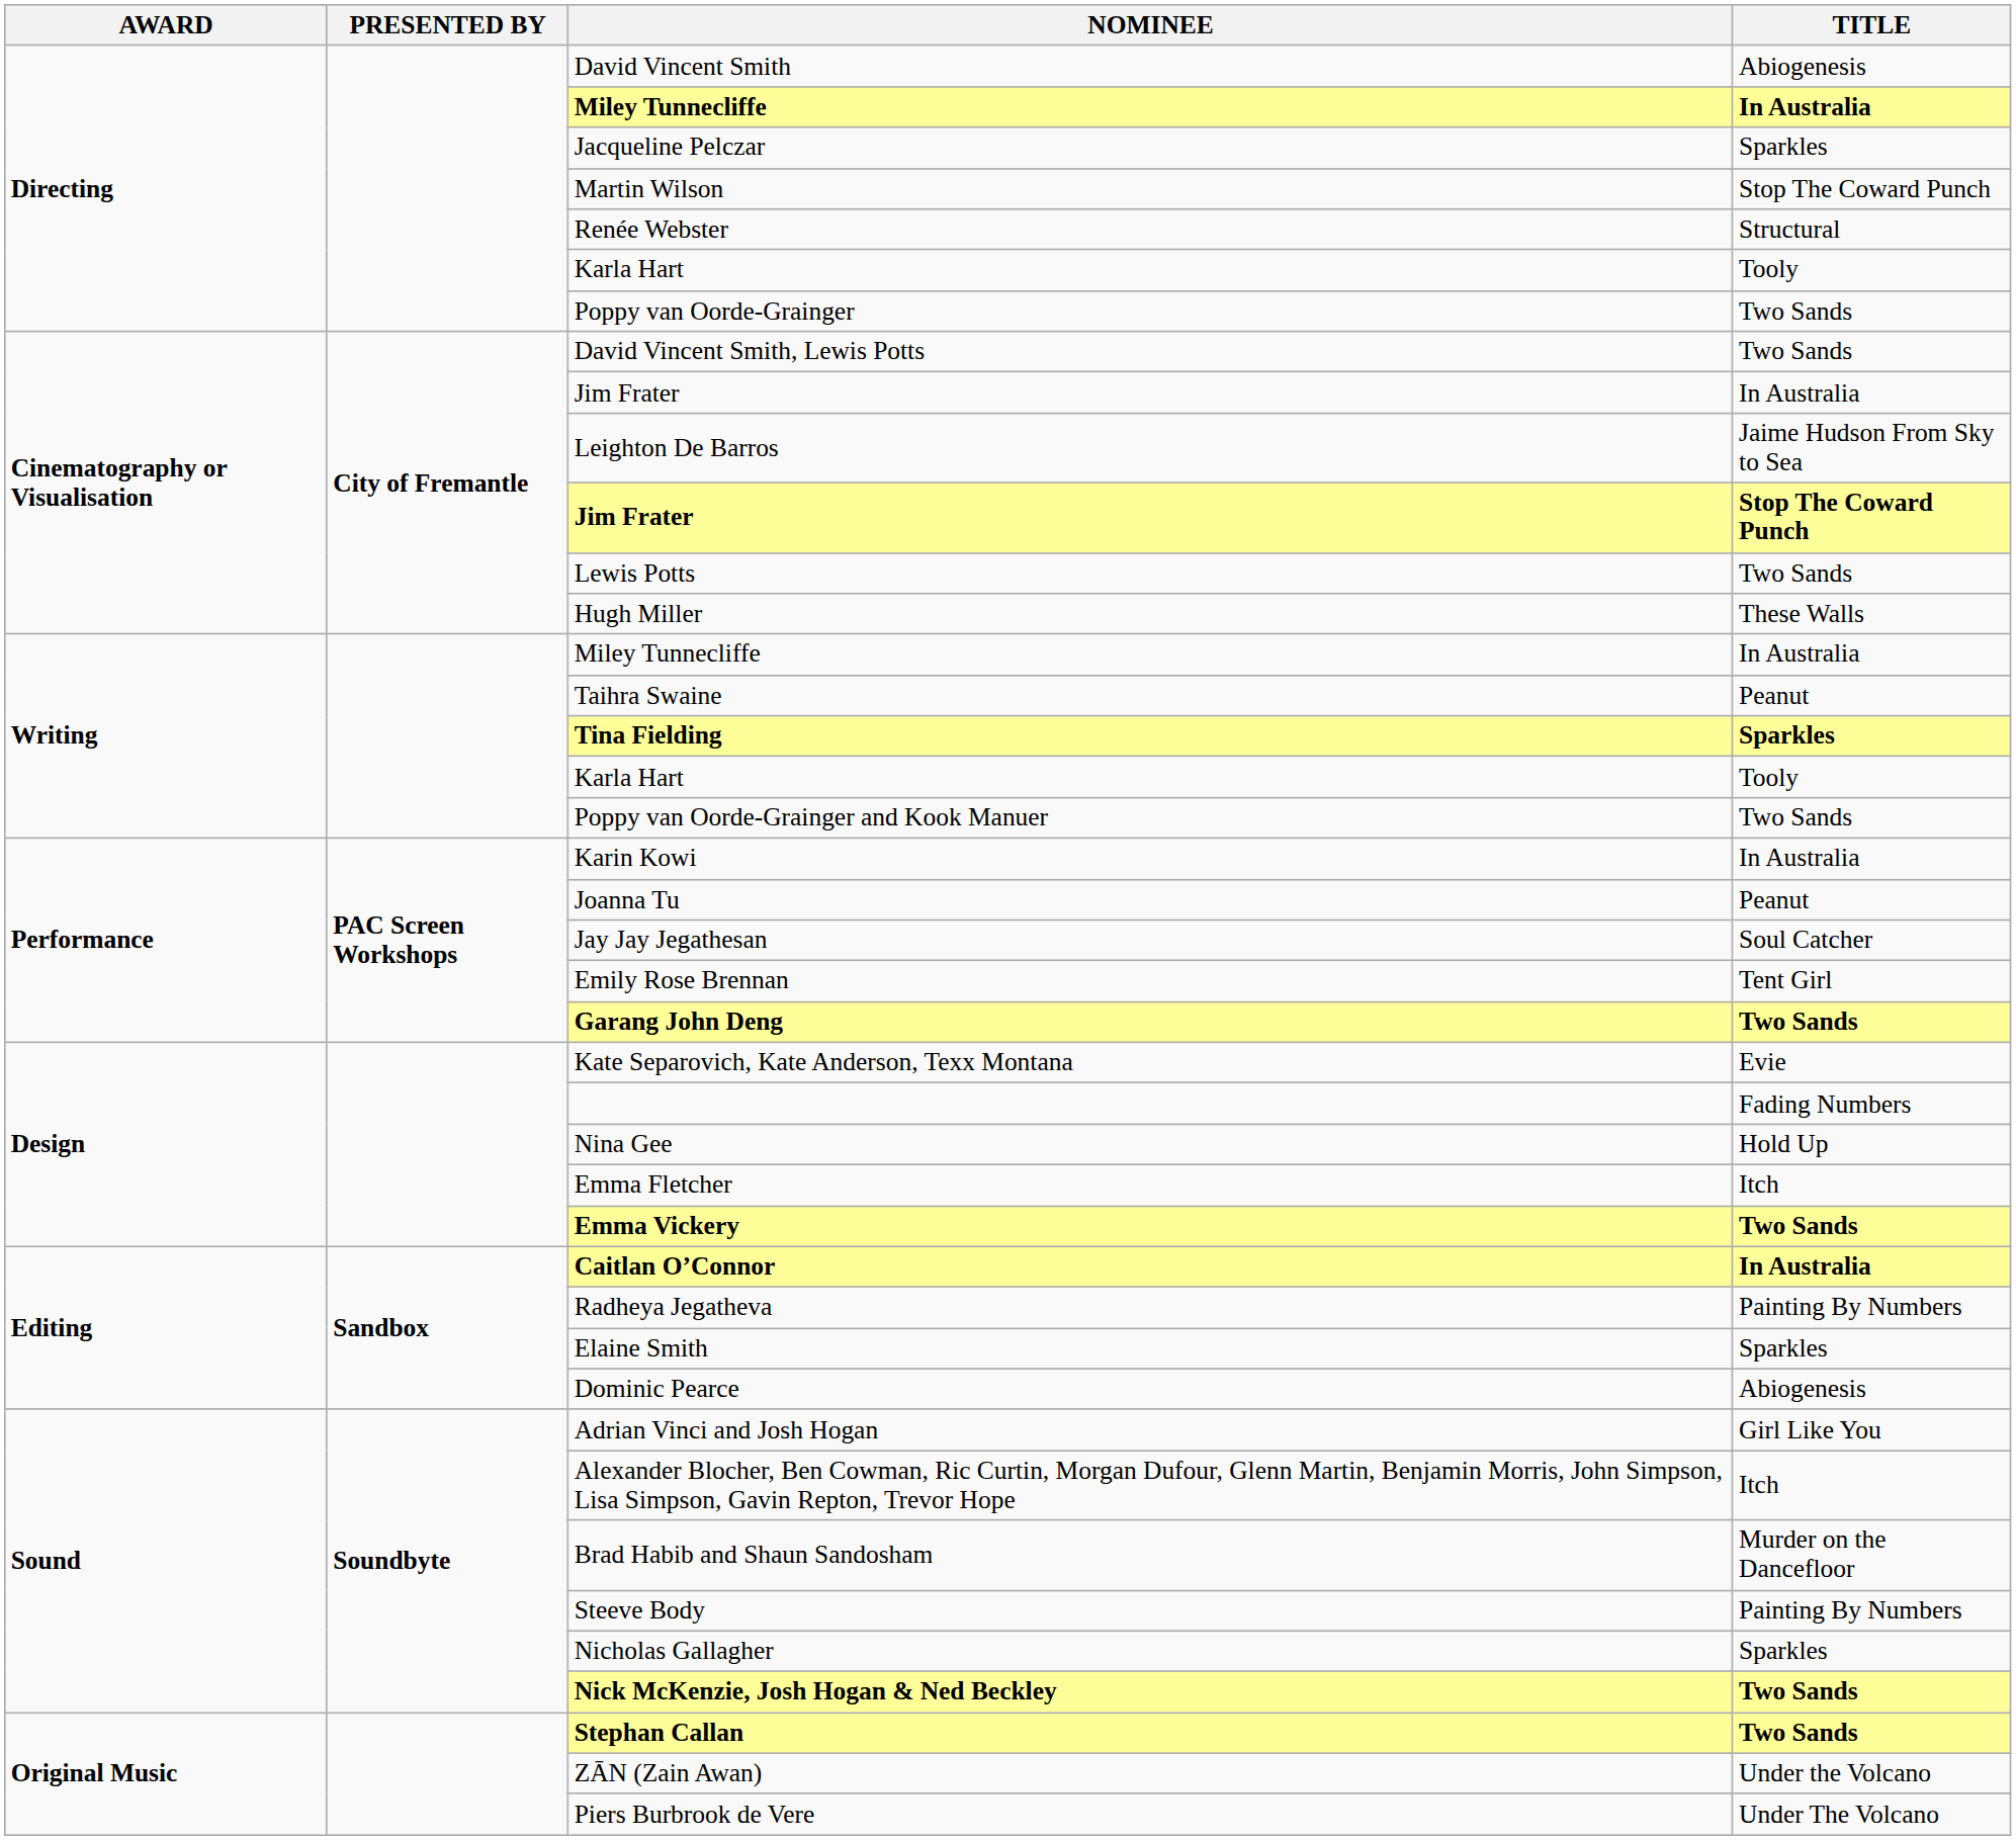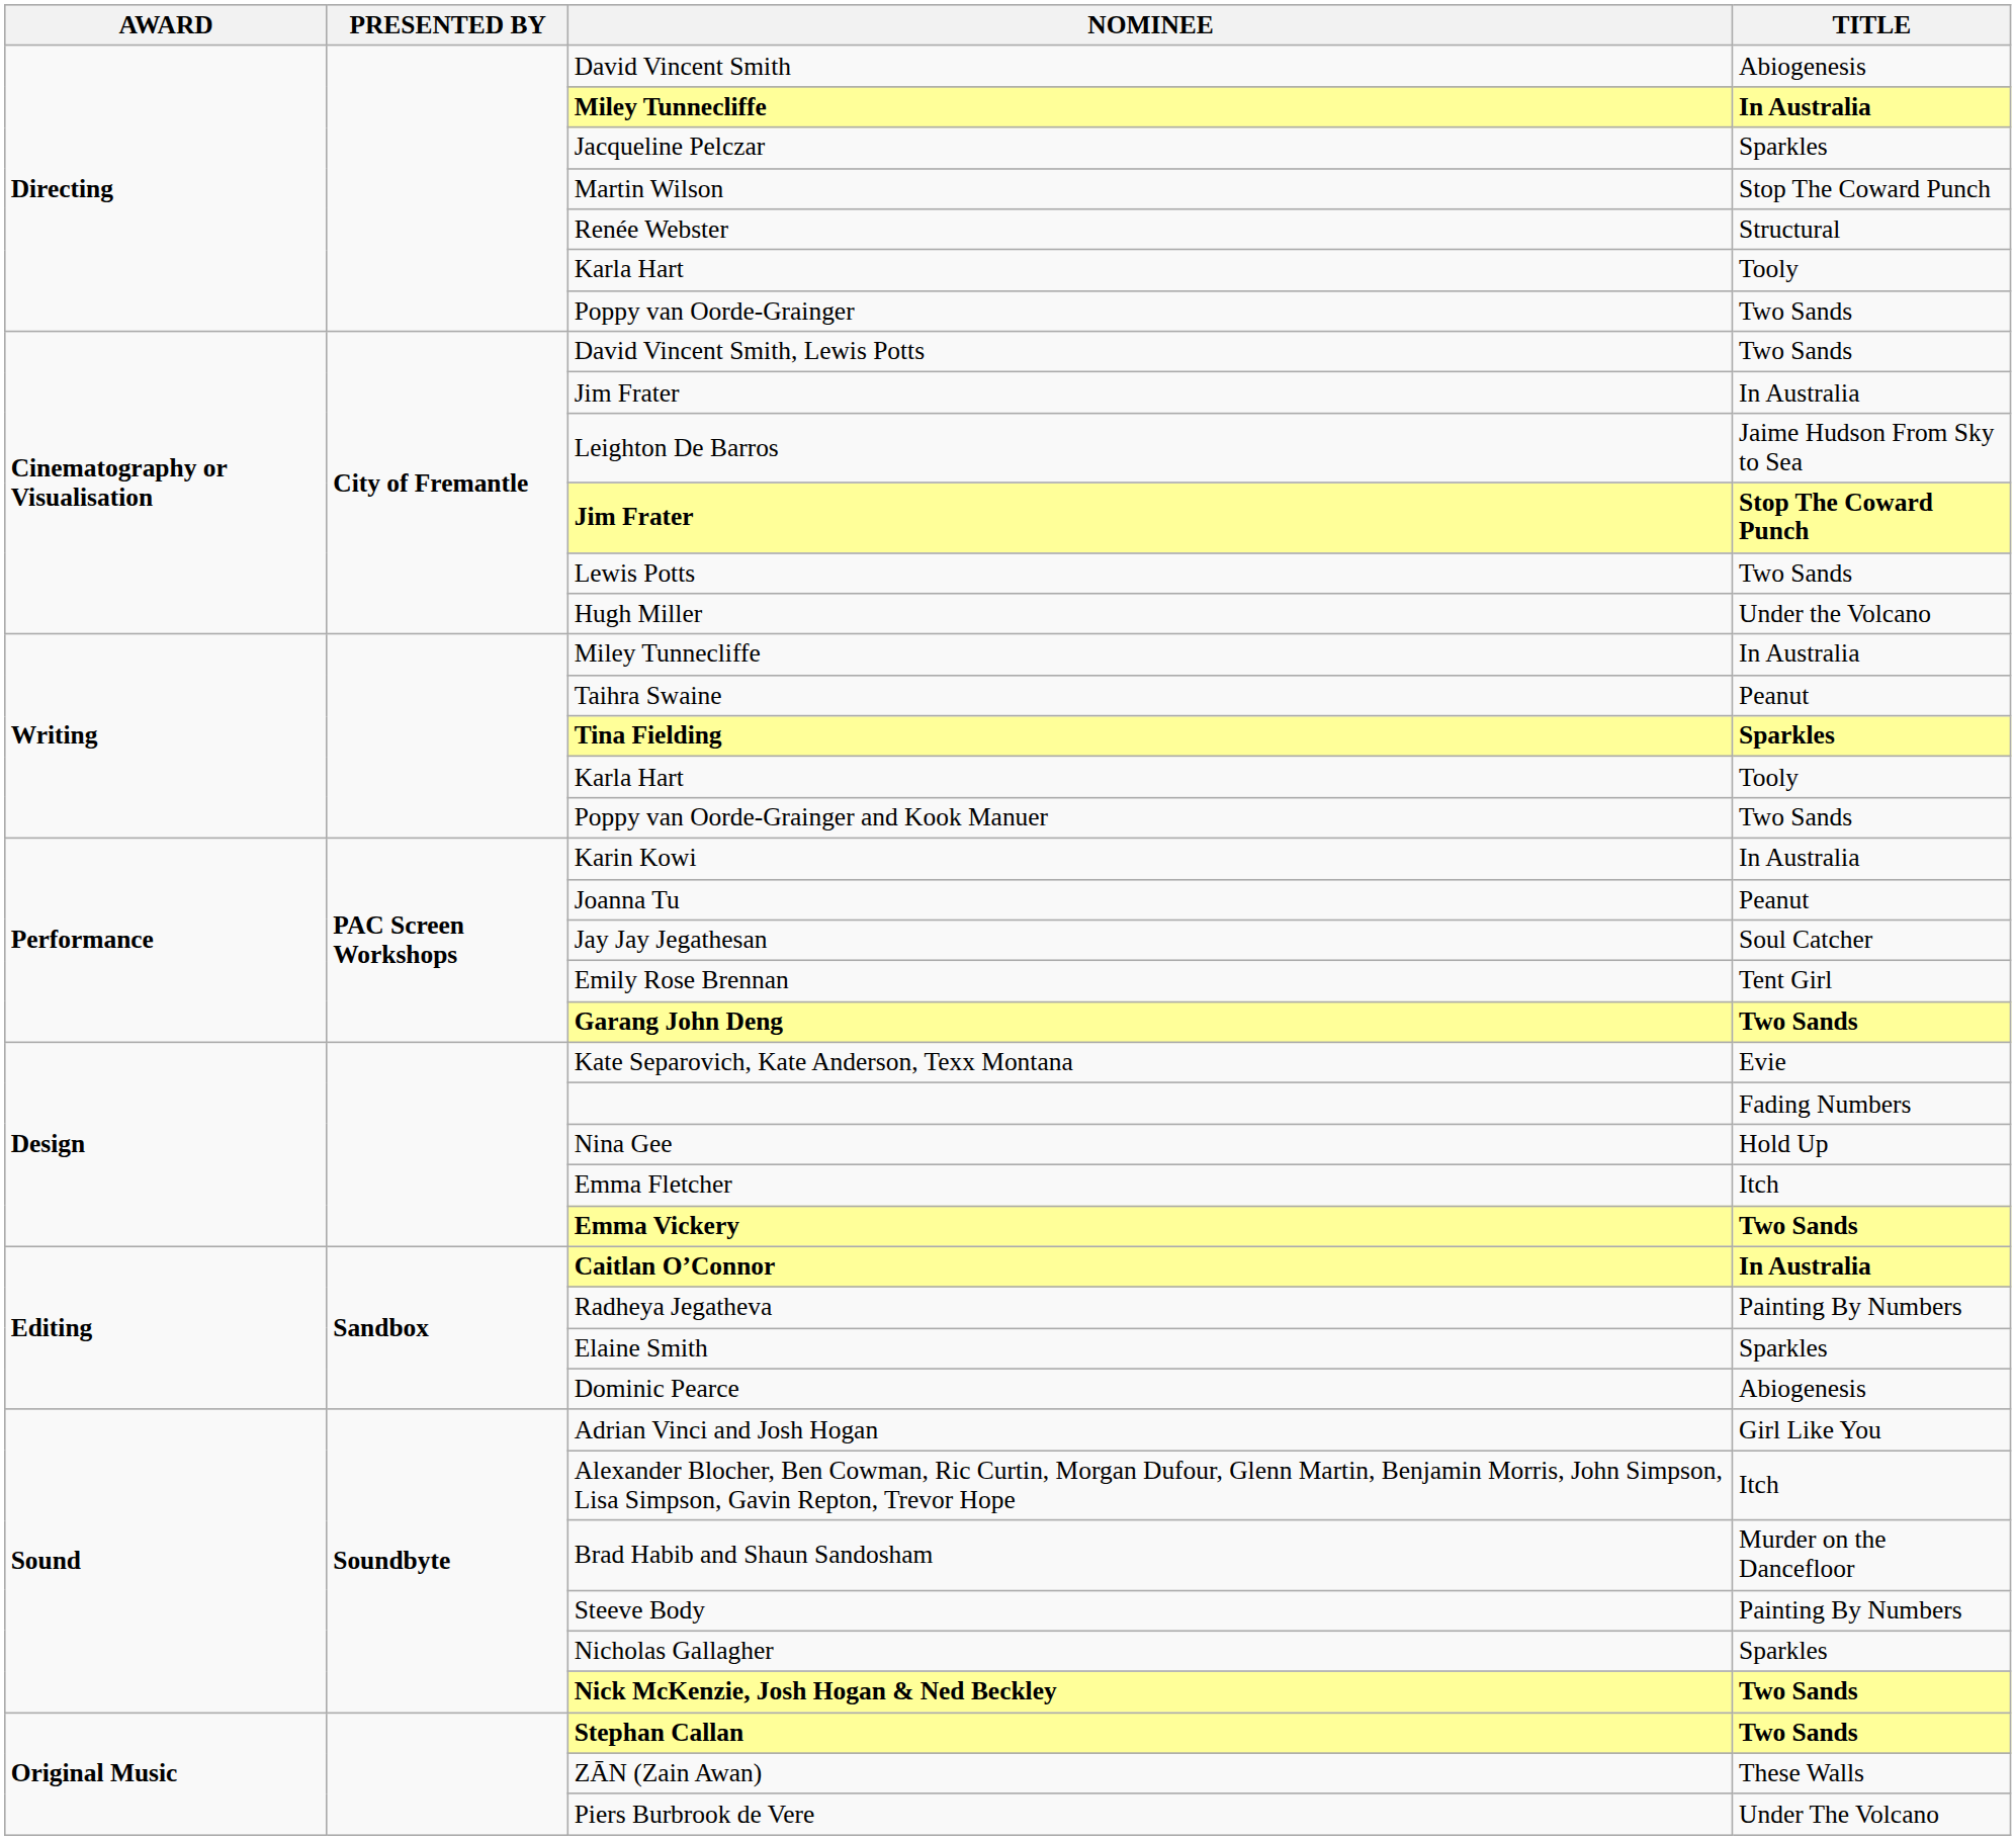Hugh Miller | TITLE: These Walls -> Under the Volcano
ZĀN (Zain Awan) | TITLE: Under the Volcano -> These Walls
